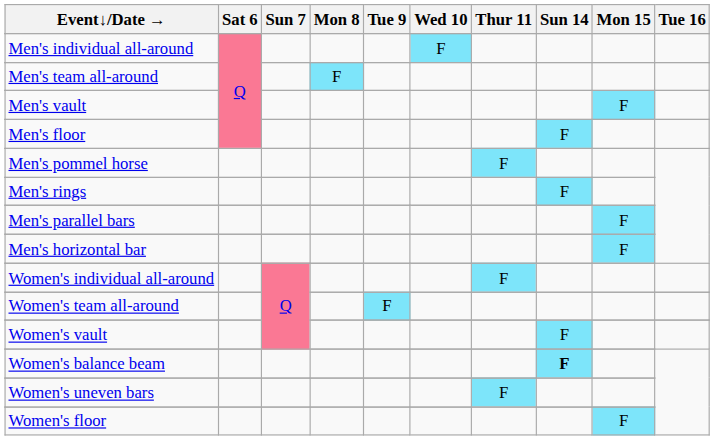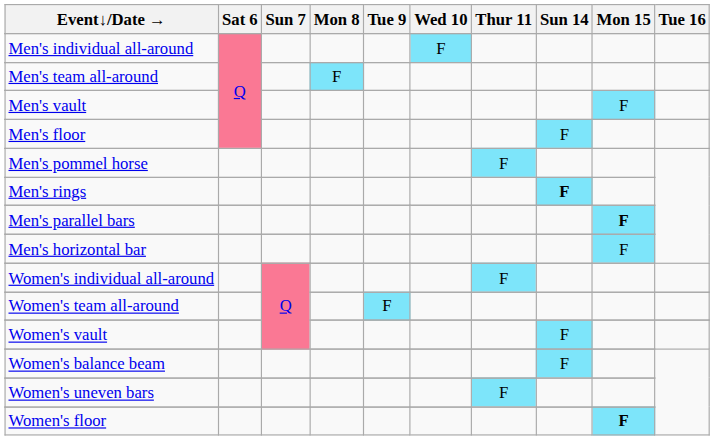Men's rings | Sun 14: normal -> bold
Men's parallel bars | Mon 15: normal -> bold
Women's balance beam | Sun 14: bold -> normal
Women's floor | Mon 15: normal -> bold
